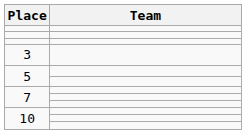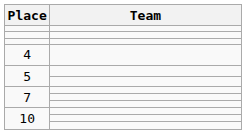row 5 | Place: 3 -> 4
